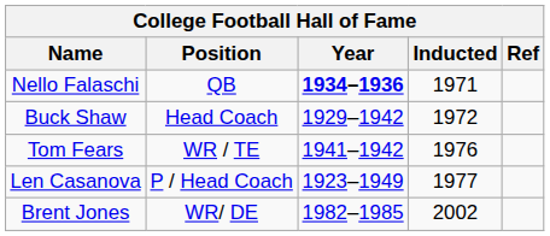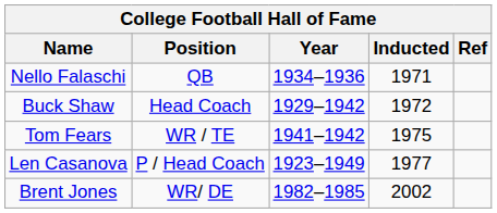Nello Falaschi | Year: bold -> normal
Tom Fears | Inducted: 1976 -> 1975
